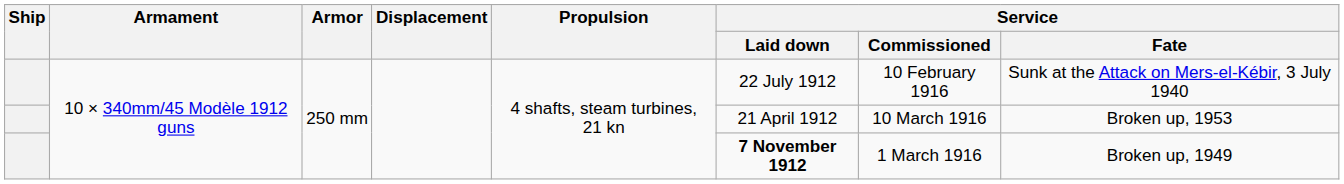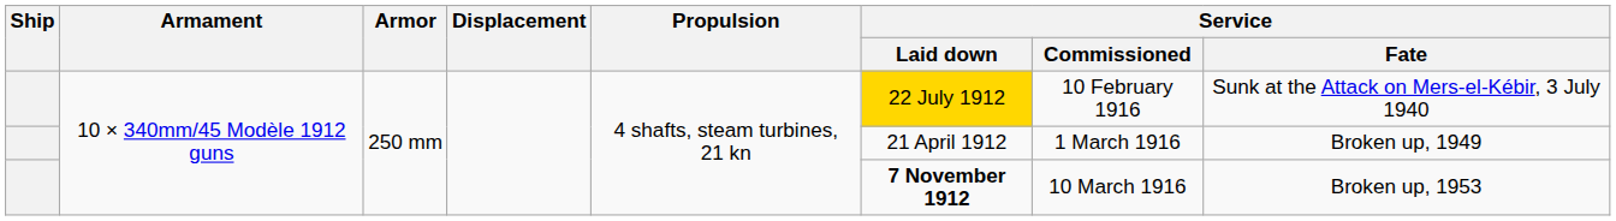row 3 | Service / Laid down: no background -> gold background
row 4 | Service / Commissioned: 10 March 1916 -> 1 March 1916
row 4 | Service / Fate: Broken up, 1953 -> Broken up, 1949
row 5 | Service / Commissioned: 1 March 1916 -> 10 March 1916
row 5 | Service / Fate: Broken up, 1949 -> Broken up, 1953
